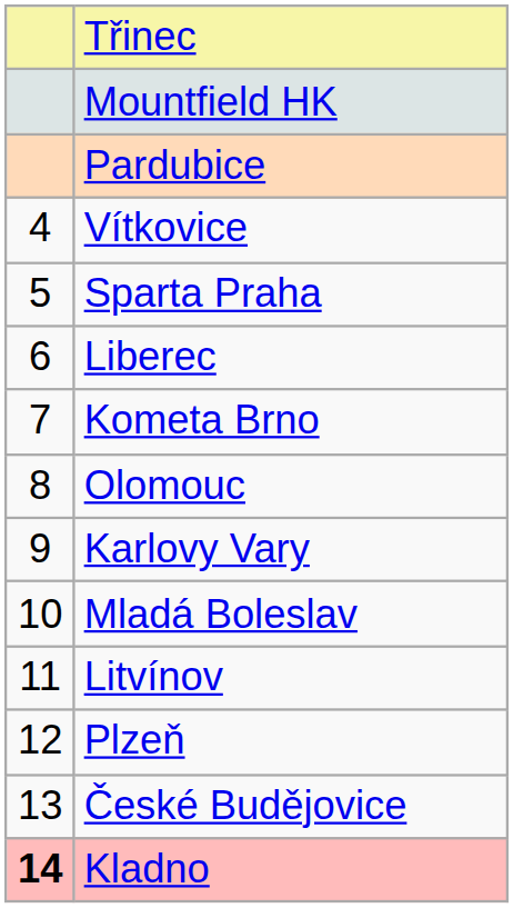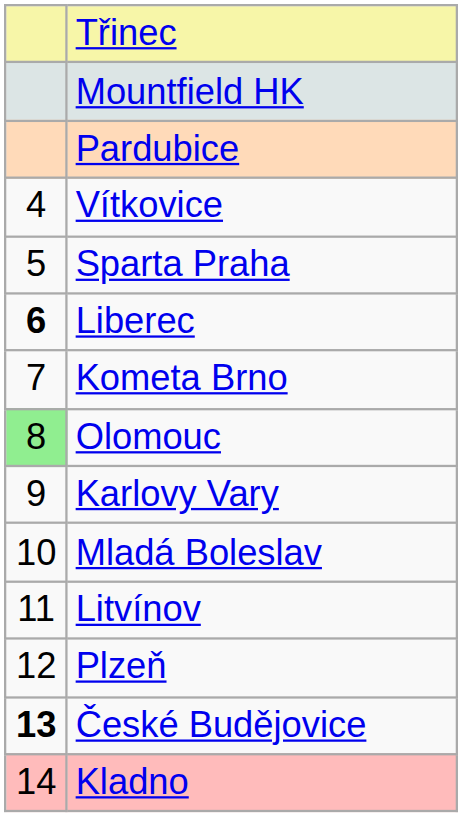Liberec | column 1: normal -> bold
Olomouc | column 1: no background -> lightgreen background
České Budějovice | column 1: normal -> bold
Kladno | column 1: bold -> normal
